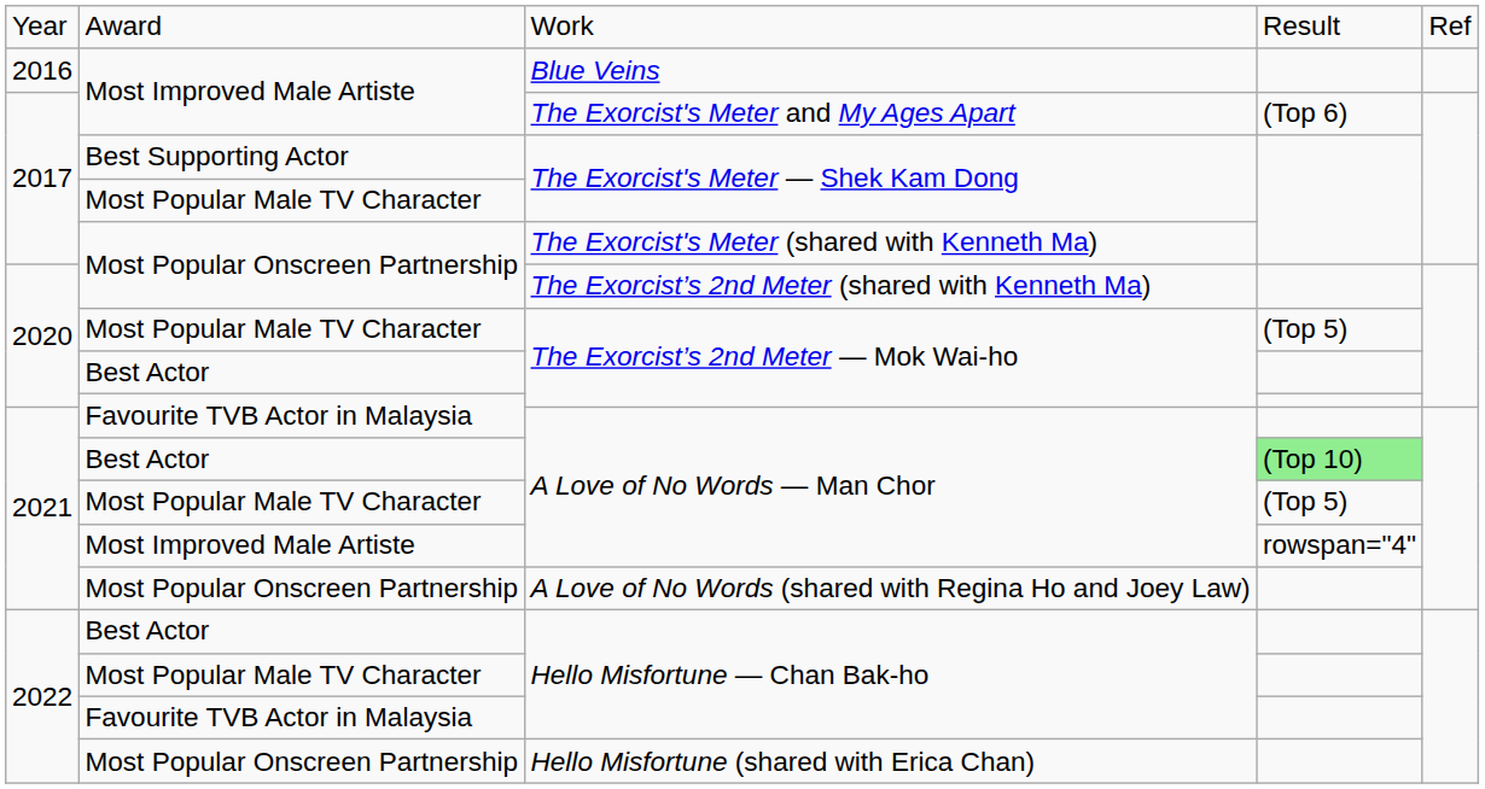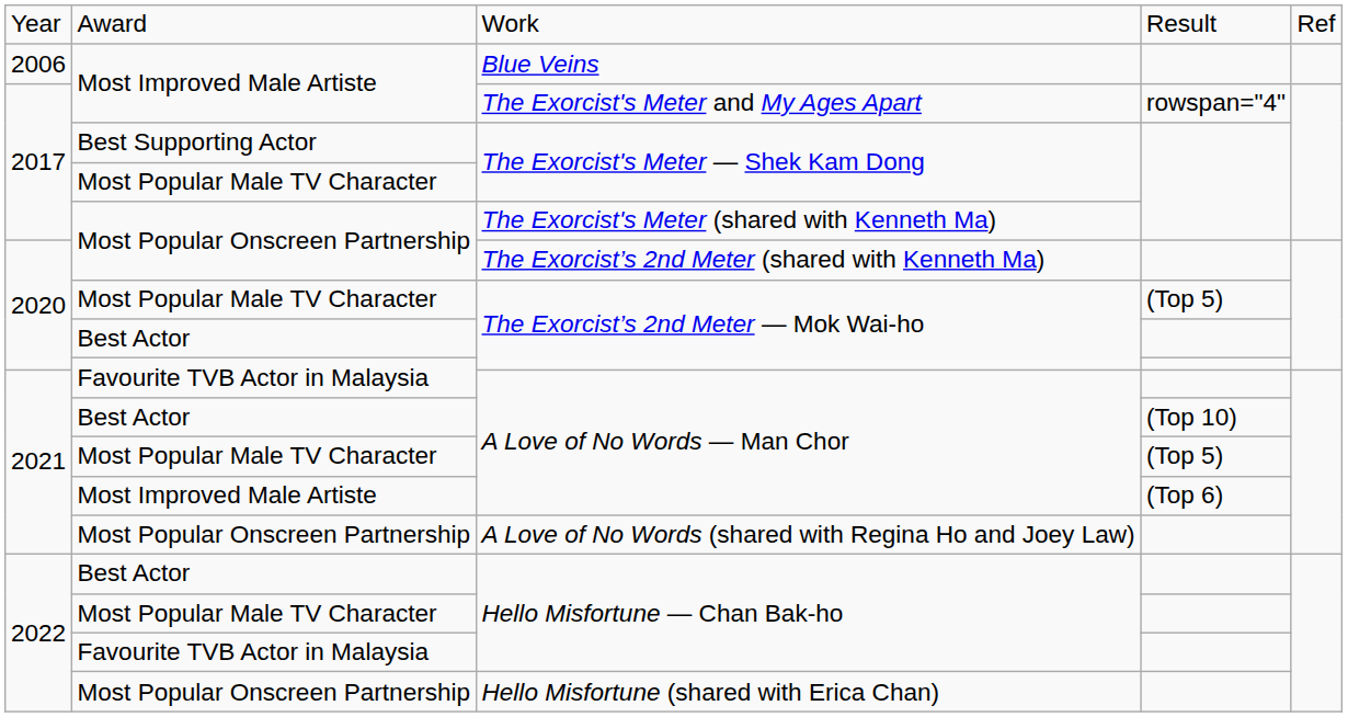Blue Veins | column 1: 2016 -> 2006
The Exorcist's Meter and My Ages Apart | column 4: (Top 6) -> rowspan="4"
Best Actor / A Love of No Words — Man Chor | column 4: lightgreen background -> no background
Most Improved Male Artiste / A Love of No Words — Man Chor | column 4: rowspan="4" -> (Top 6)
